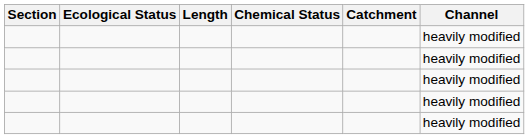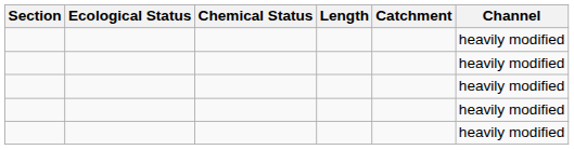columns swapped: Chemical Status <-> Length
